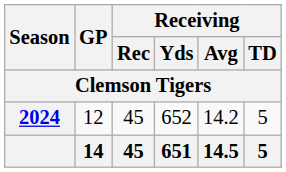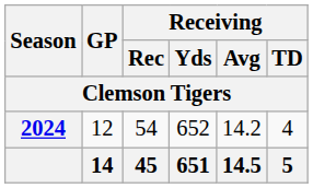2024 | Receiving / Rec: 45 -> 54
2024 | Receiving / TD: 5 -> 4
